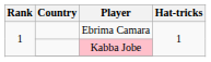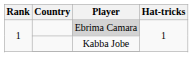Ebrima Camara | Player: no background -> lightgrey background
Kabba Jobe | Player: pink background -> no background
